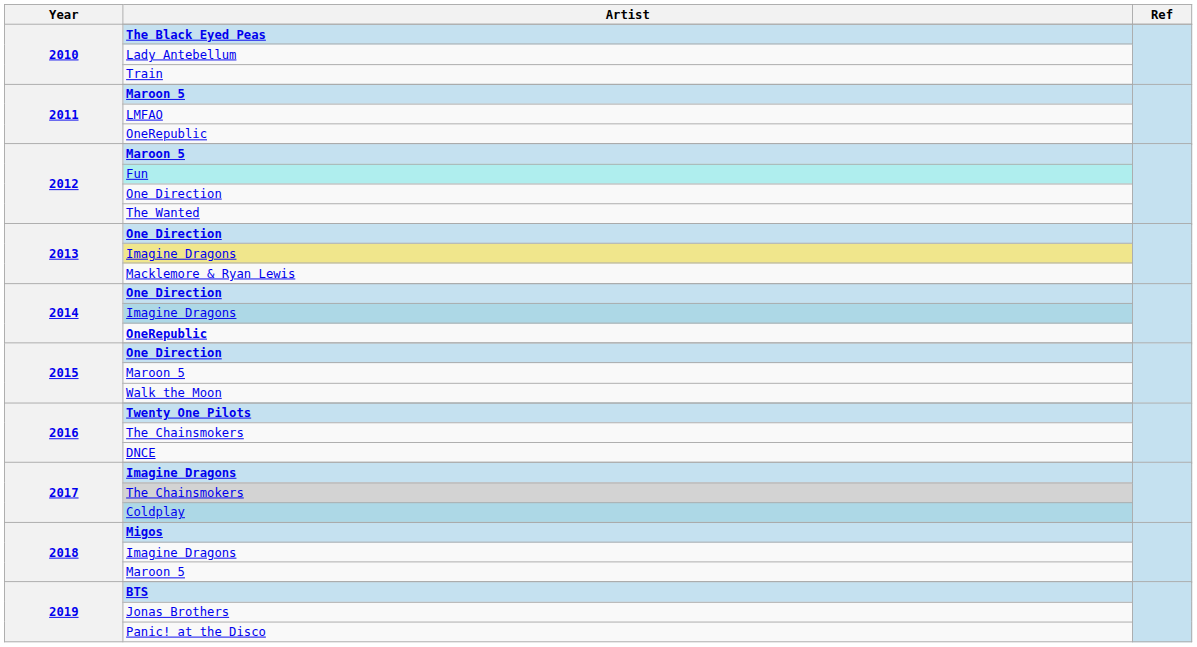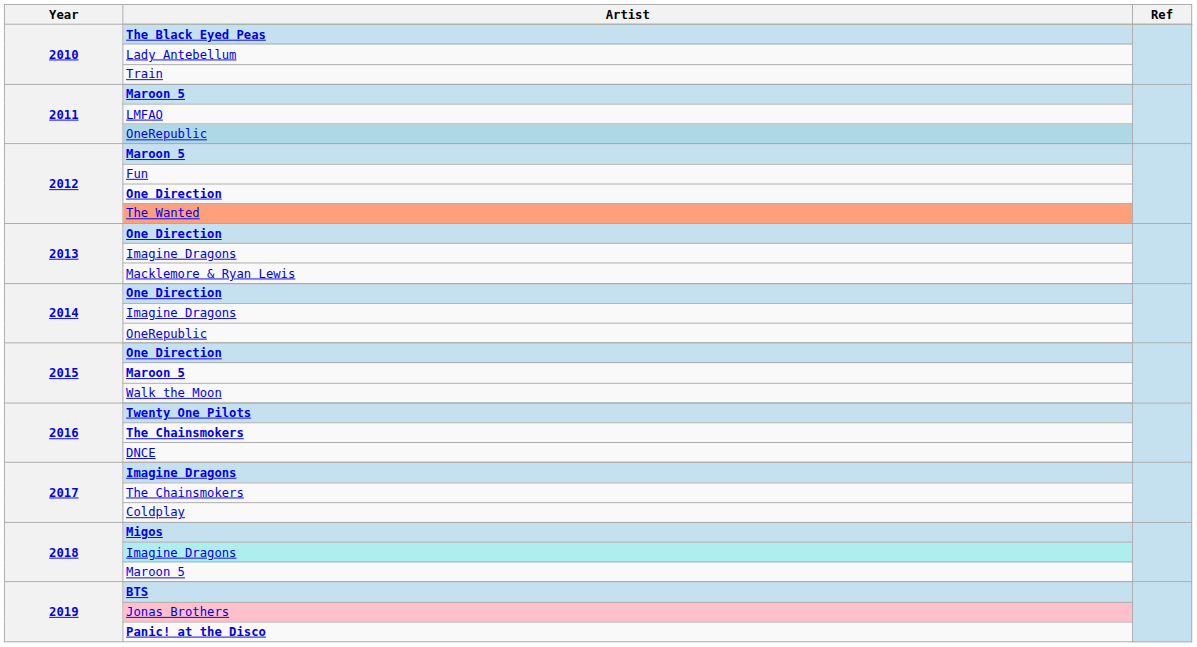2011 / OneRepublic | Artist: no background -> lightblue background
Fun | Artist: paleturquoise background -> no background
2012 / One Direction | Artist: normal -> bold
The Wanted | Artist: no background -> lightsalmon background
2013 / Imagine Dragons | Artist: khaki background -> no background
2014 / Imagine Dragons | Artist: lightblue background -> no background
2014 / OneRepublic | Artist: bold -> normal
2015 / Maroon 5 | Artist: normal -> bold
2016 / The Chainsmokers | Artist: normal -> bold
2017 / The Chainsmokers | Artist: lightgrey background -> no background
Coldplay | Artist: lightblue background -> no background
2018 / Imagine Dragons | Artist: no background -> paleturquoise background
Jonas Brothers | Artist: no background -> pink background
Panic! at the Disco | Artist: normal -> bold
